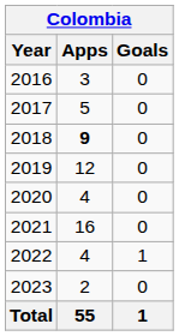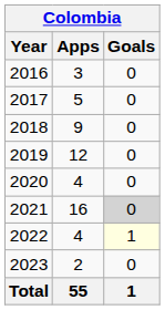2018 | Apps: bold -> normal
2021 | Goals: no background -> lightgrey background
2022 | Goals: no background -> lightyellow background
